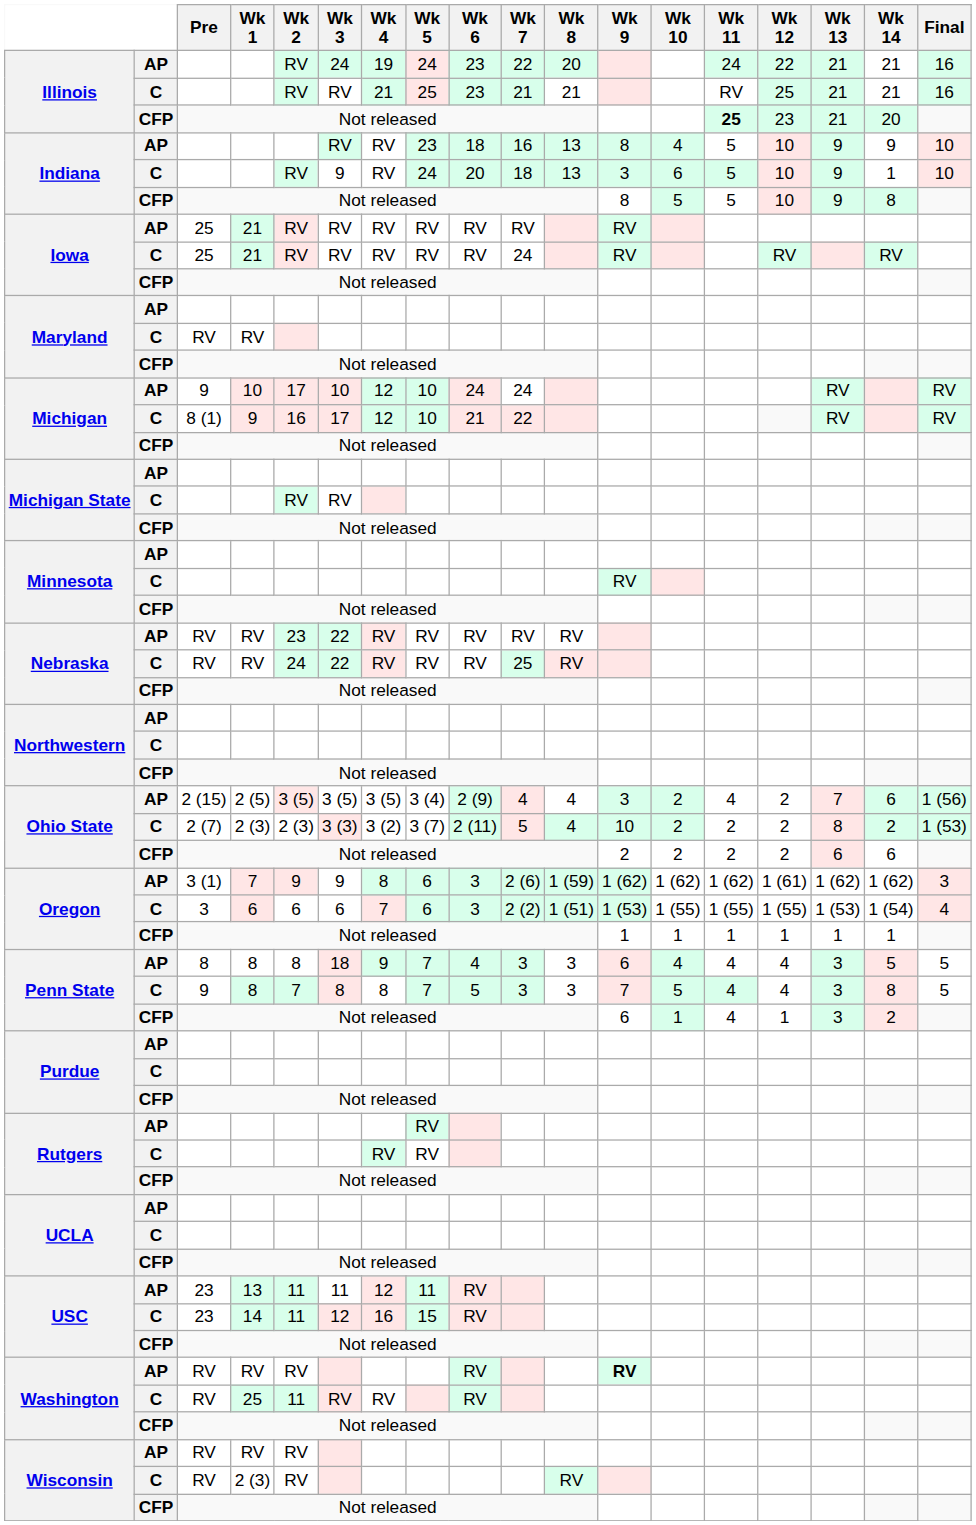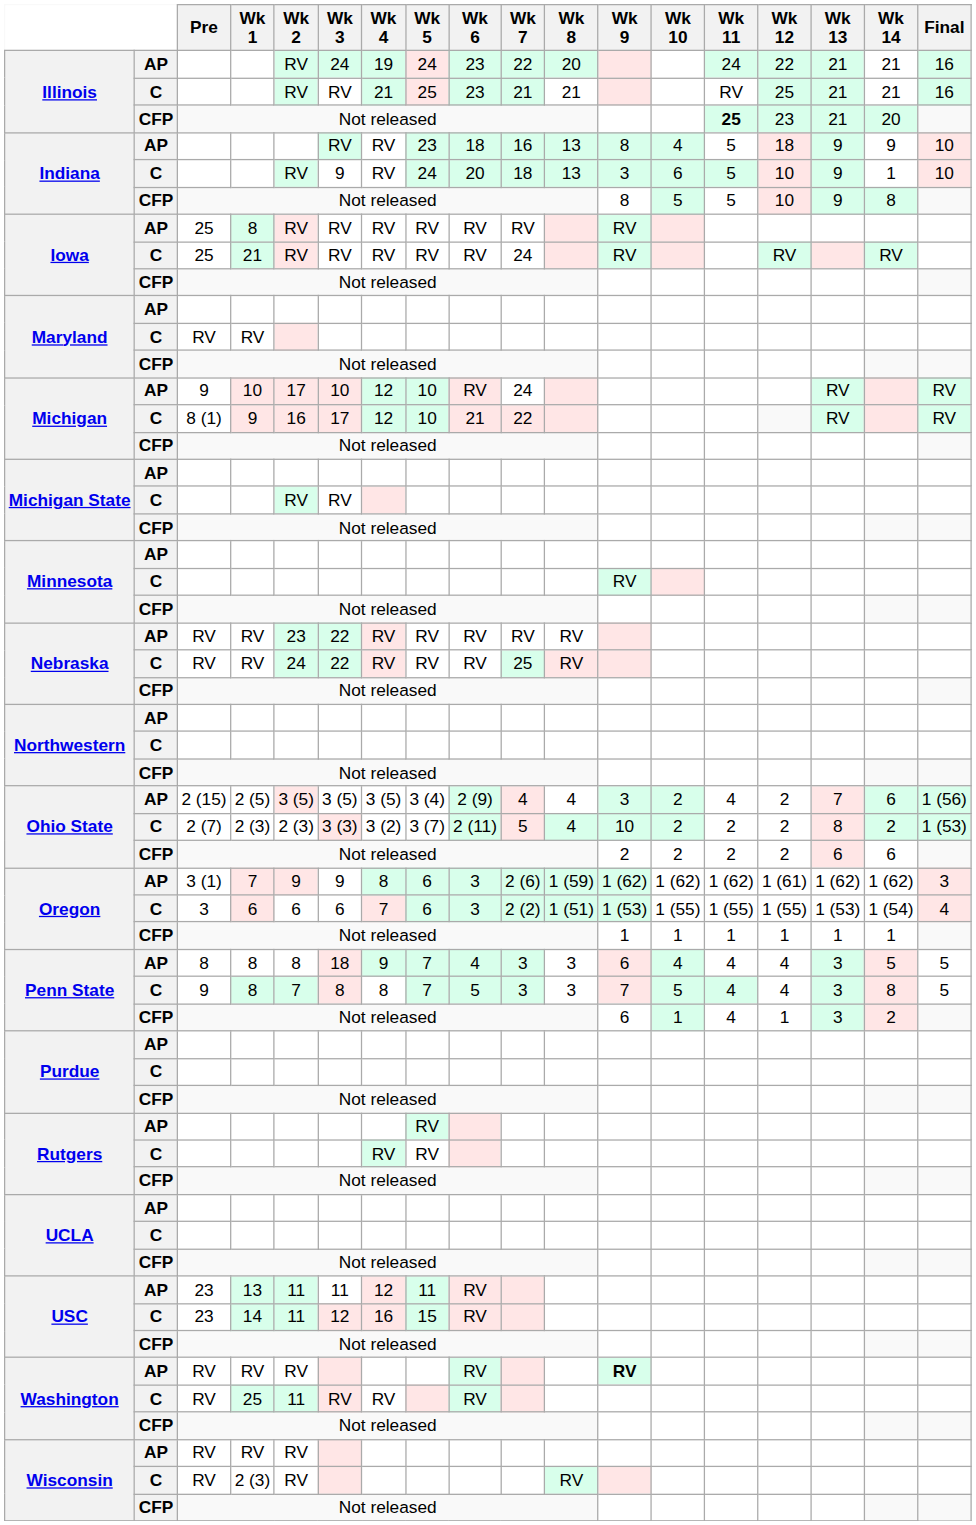Indiana / AP | Wk 12: 10 -> 18
Iowa / AP | Wk 1: 21 -> 8
Michigan / AP | Wk 6: 24 -> RV
